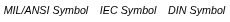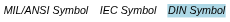MIL/ANSI Symbol | column 3: no background -> lightblue background
